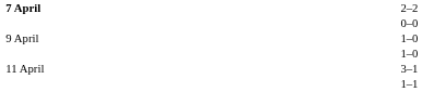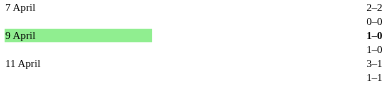2–2 | column 1: bold -> normal
9 April / 1–0 | column 1: no background -> lightgreen background
9 April / 1–0 | column 2: normal -> bold
